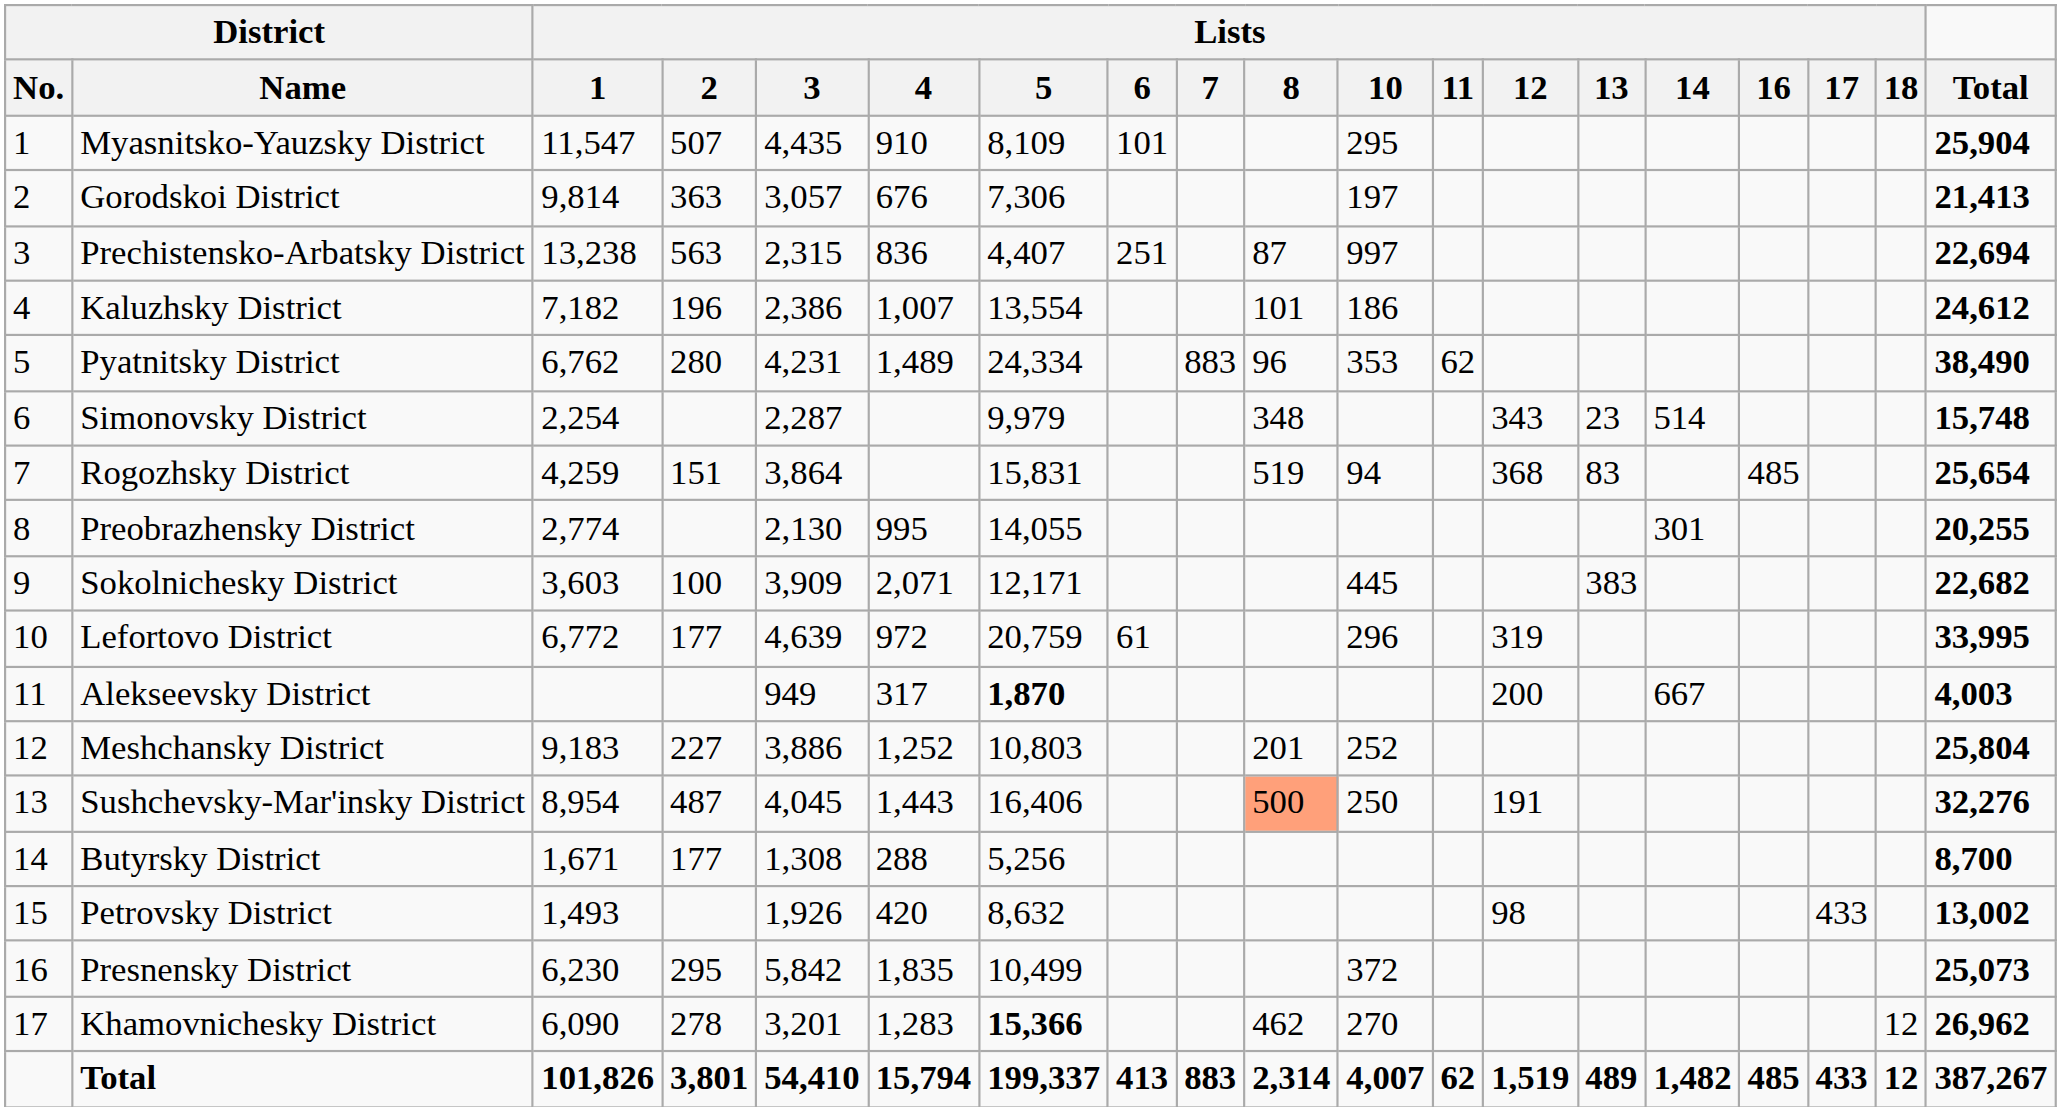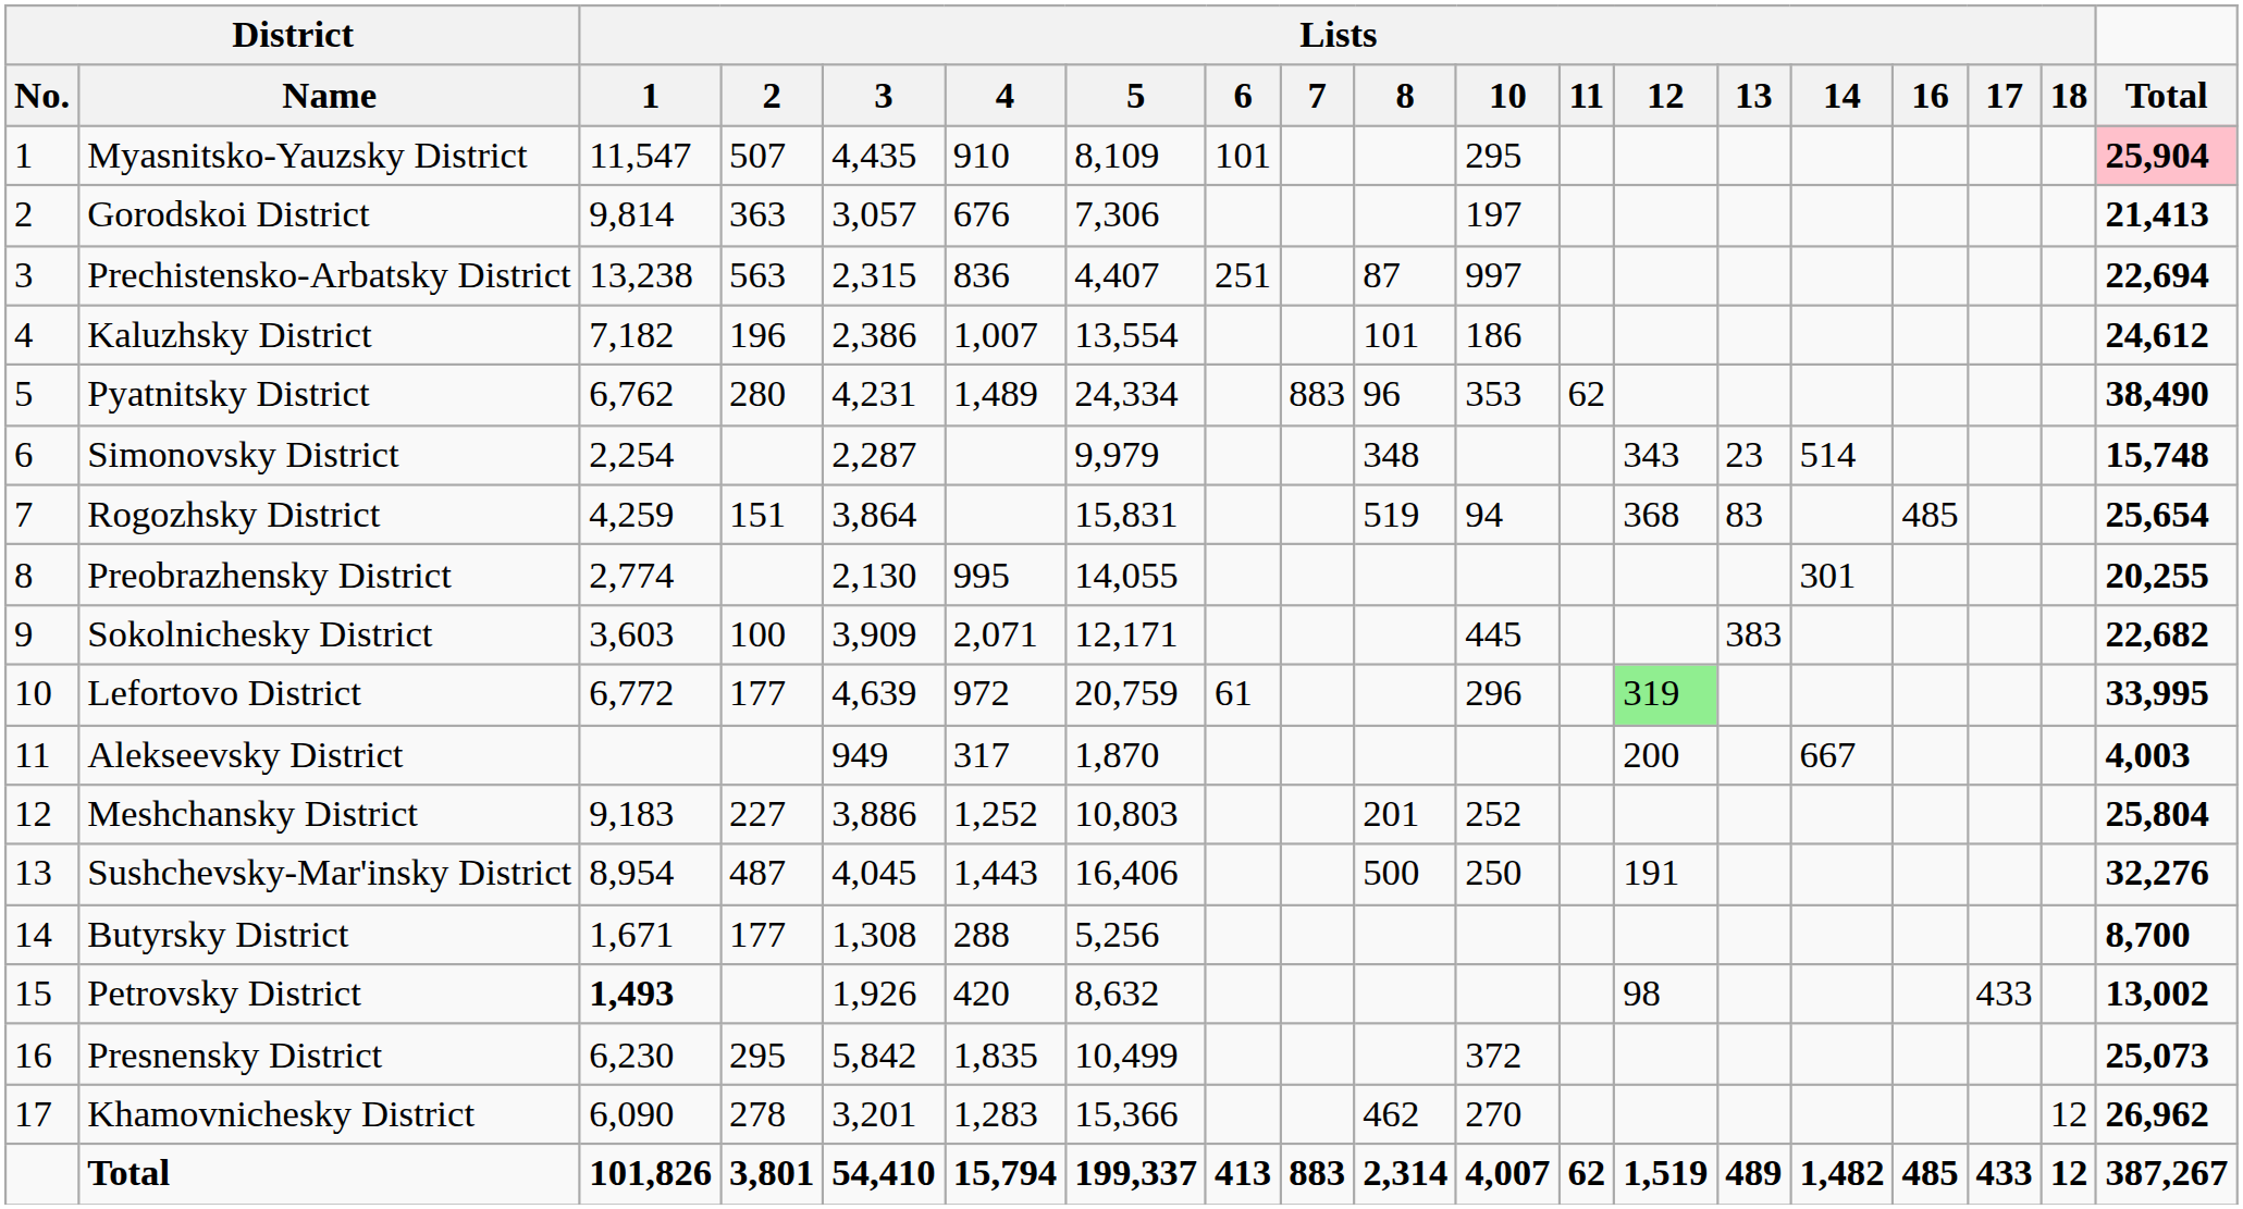Myasnitsko-Yauzsky District | Total: no background -> pink background
Lefortovo District | Lists / 12: no background -> lightgreen background
Alekseevsky District | Lists / 5: bold -> normal
Sushchevsky-Mar'insky District | Lists / 8: lightsalmon background -> no background
Petrovsky District | Lists / 1: normal -> bold
Khamovnichesky District | Lists / 5: bold -> normal
